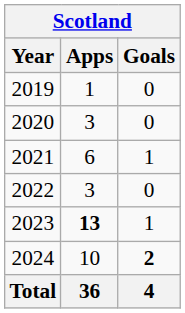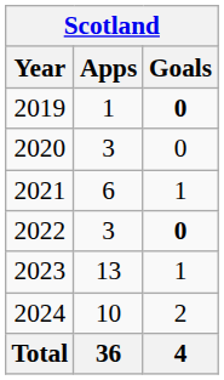2019 | Goals: normal -> bold
2022 | Goals: normal -> bold
2023 | Apps: bold -> normal
2024 | Goals: bold -> normal
